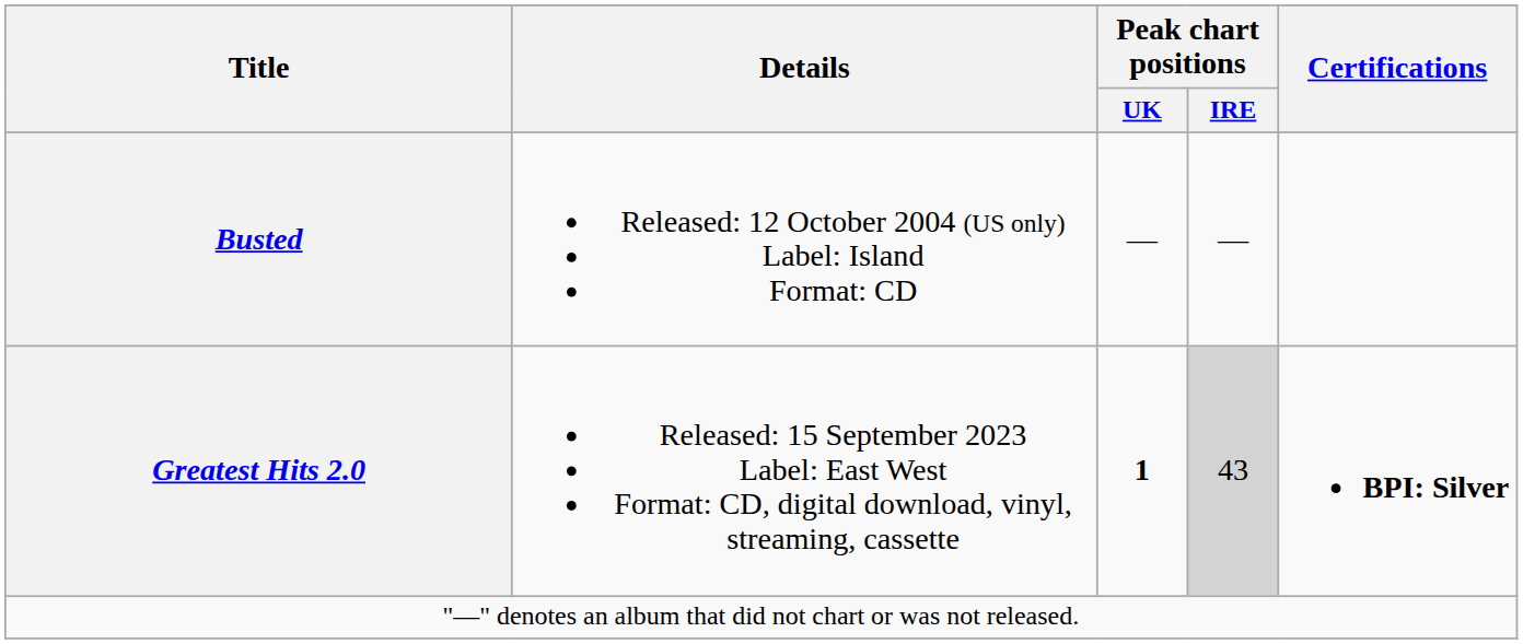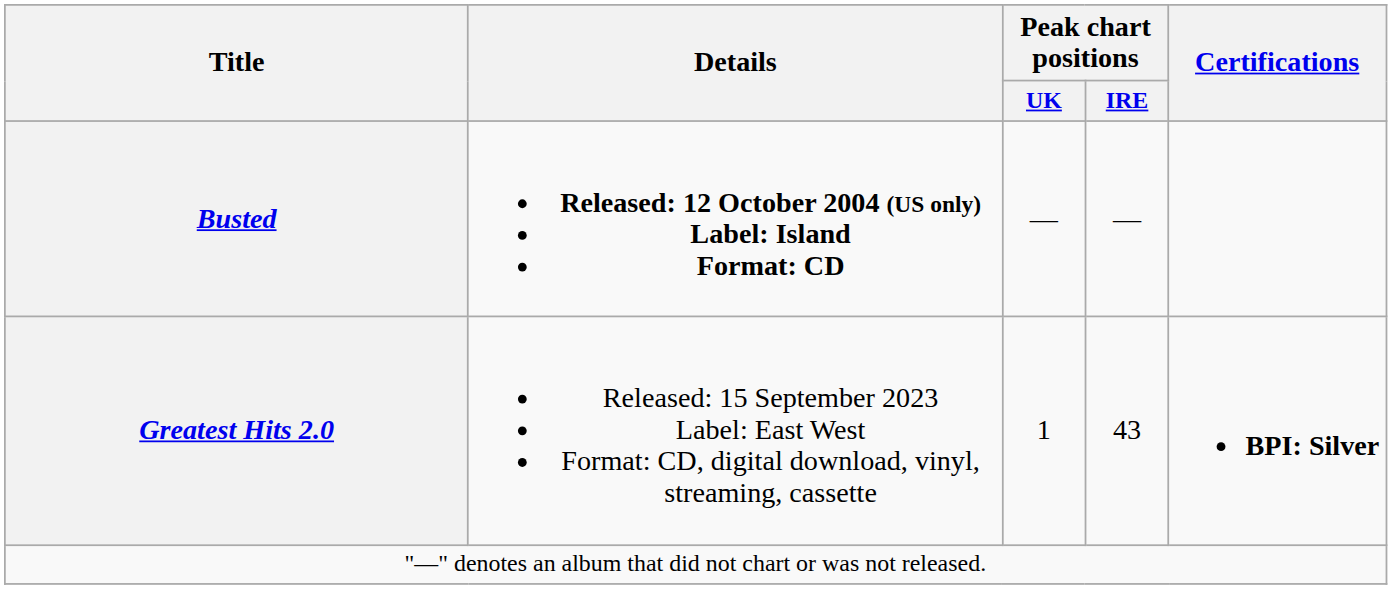Busted | Details: normal -> bold
Greatest Hits 2.0 | Peak chart positions / UK: bold -> normal
Greatest Hits 2.0 | Peak chart positions / IRE: lightgrey background -> no background
